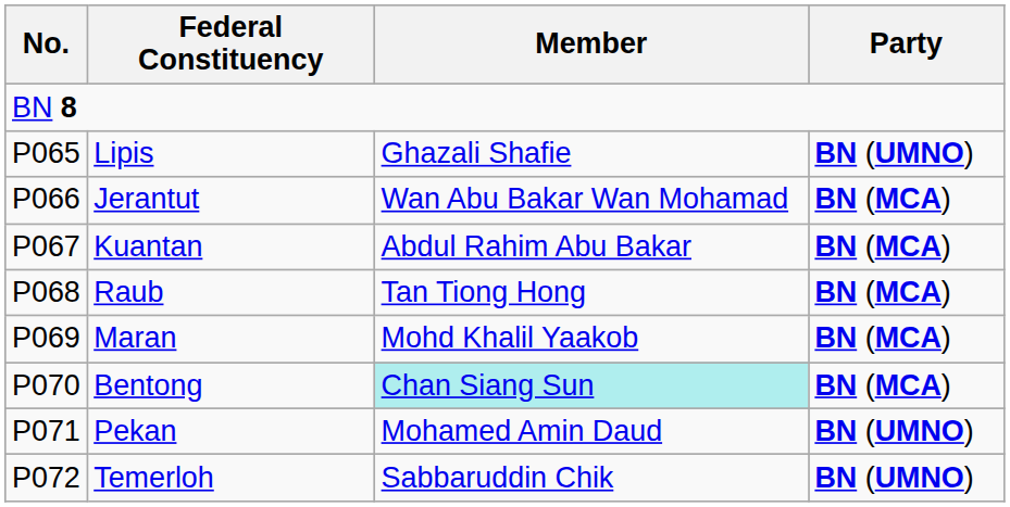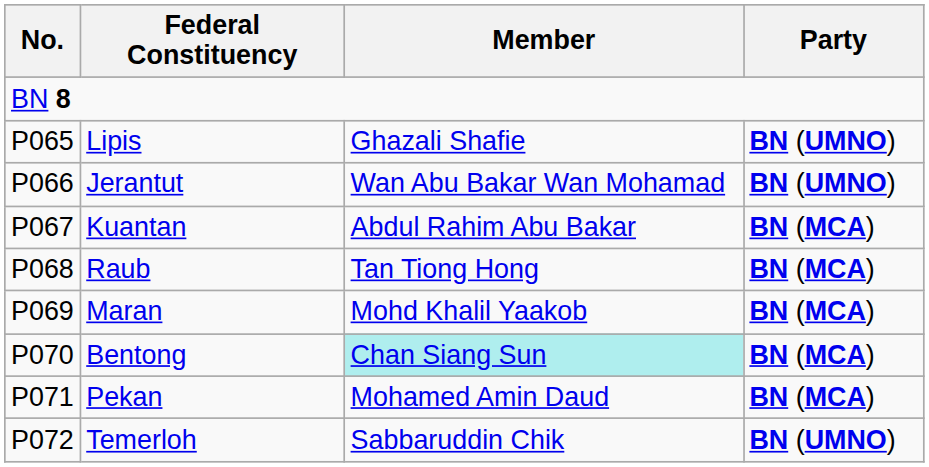Jerantut | Party: BN (MCA) -> BN (UMNO)
Pekan | Party: BN (UMNO) -> BN (MCA)
